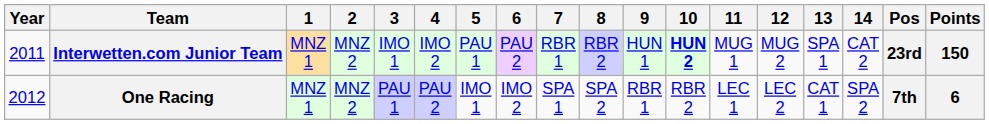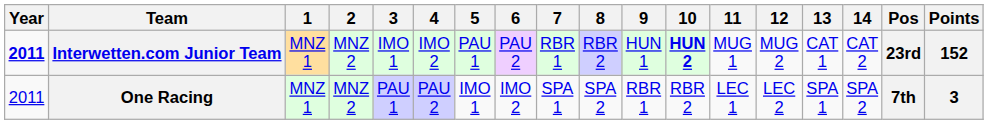Interwetten.com Junior Team | Year: normal -> bold
Interwetten.com Junior Team | 13: SPA 1 -> CAT 1
Interwetten.com Junior Team | Points: 150 -> 152
One Racing | Year: 2012 -> 2011
One Racing | 13: CAT 1 -> SPA 1
One Racing | Points: 6 -> 3
